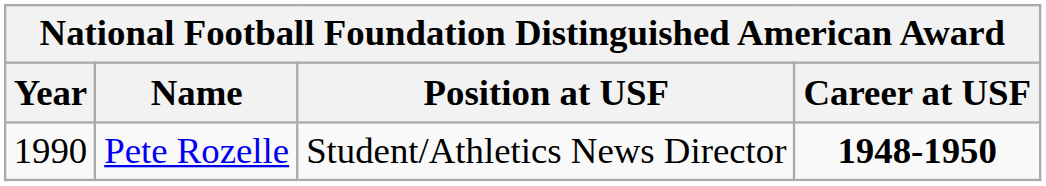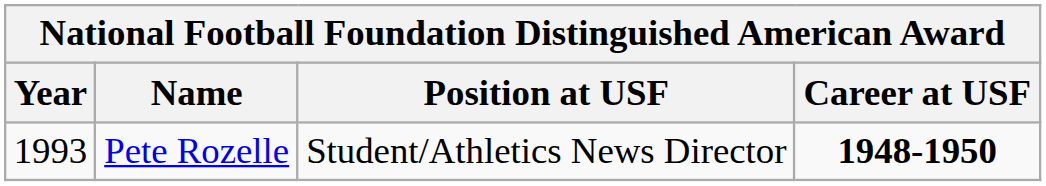Pete Rozelle | Year: 1990 -> 1993
